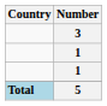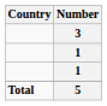row 5 | Country: lightblue background -> no background
